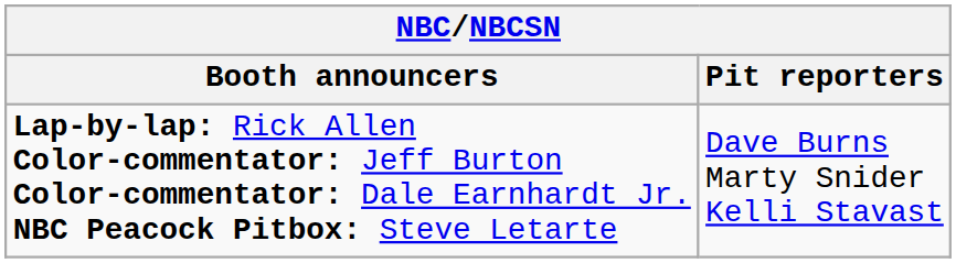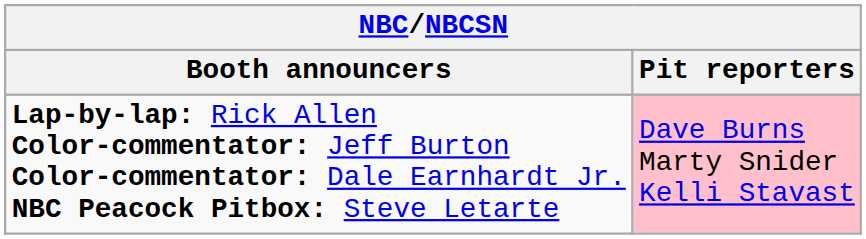row 3 | Pit reporters: no background -> pink background
